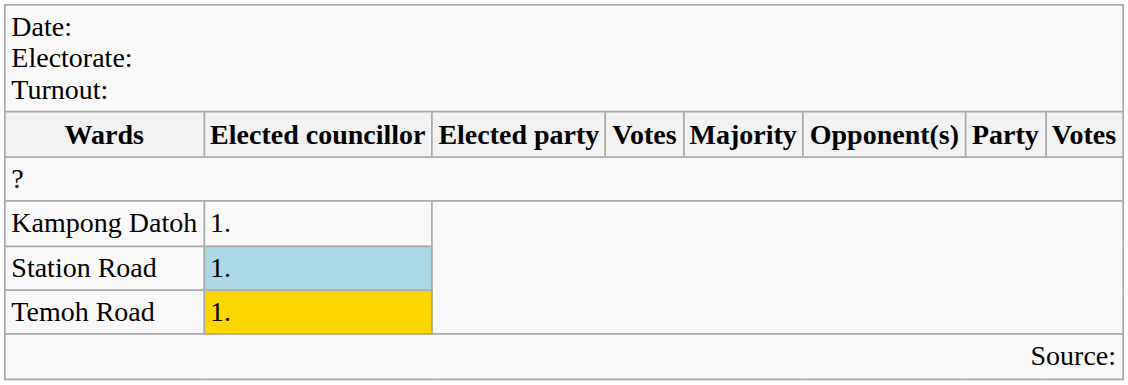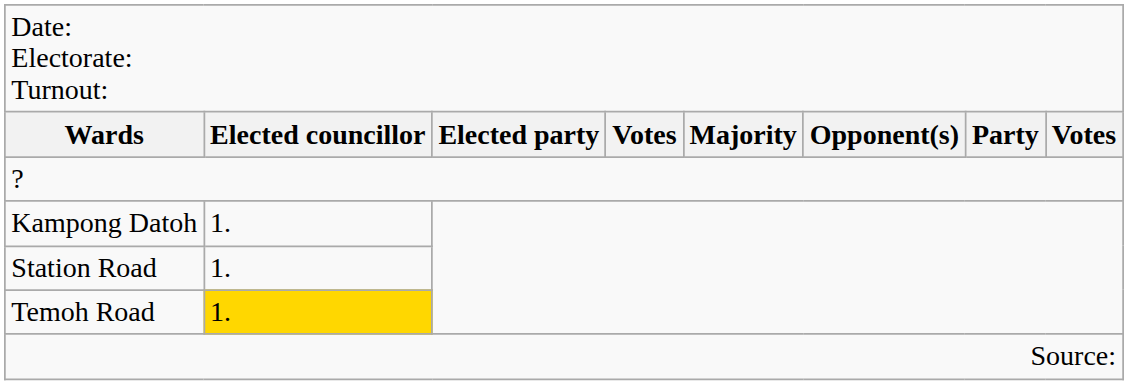Station Road | column 2: lightblue background -> no background
